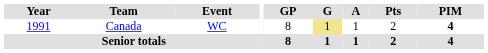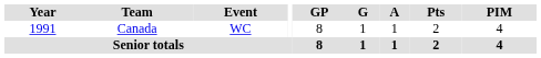Canada | G: khaki background -> no background
Canada | PIM: bold -> normal
